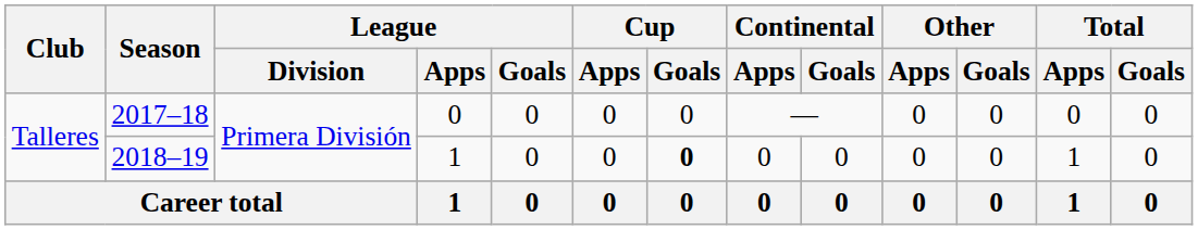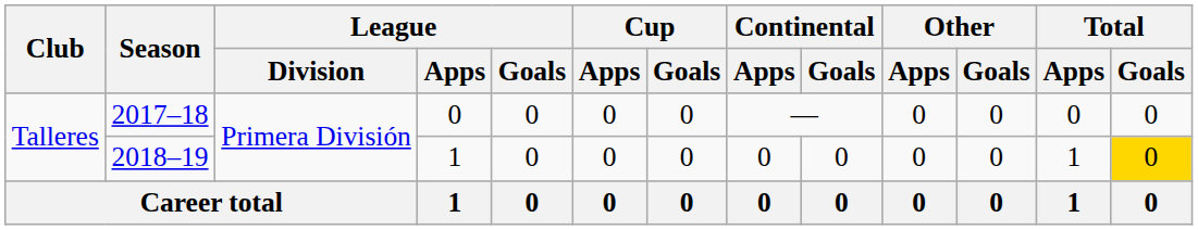2018–19 | Cup / Goals: bold -> normal
2018–19 | Total / Goals: no background -> gold background
